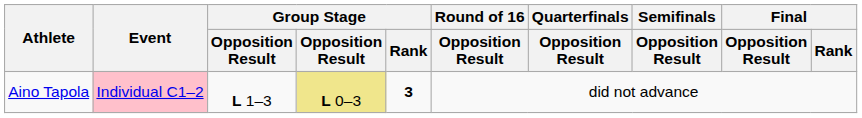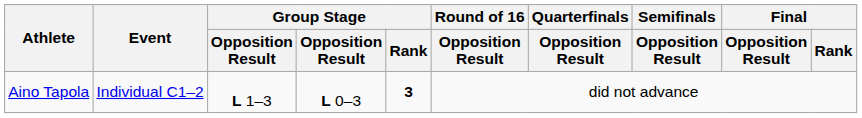Aino Tapola | Event: pink background -> no background
Aino Tapola | column 4: khaki background -> no background
